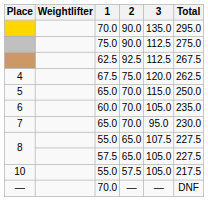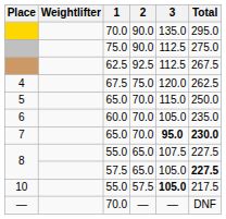7 | 3: normal -> bold
7 | Total: normal -> bold
8 / 57.5 | Total: normal -> bold
10 | 3: normal -> bold
